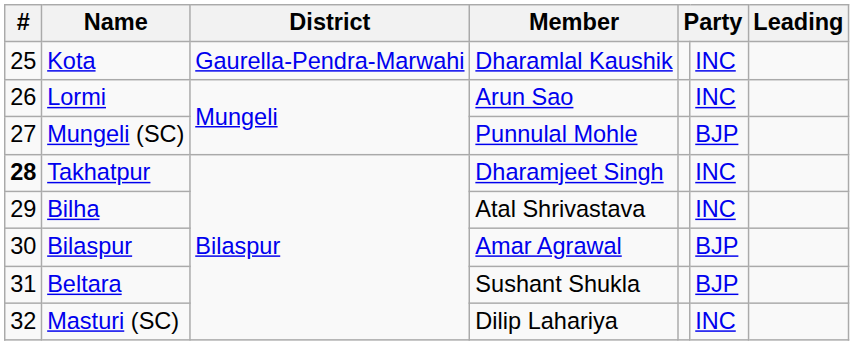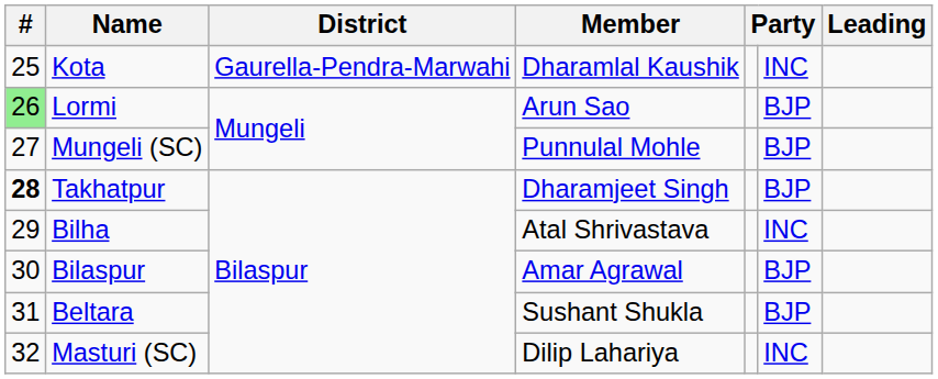Lormi | #: no background -> lightgreen background
Lormi | column 6: INC -> BJP
Takhatpur | column 6: INC -> BJP
